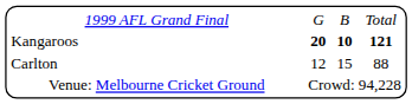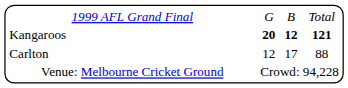Kangaroos | column 3: 10 -> 12
Carlton | column 3: 15 -> 17
